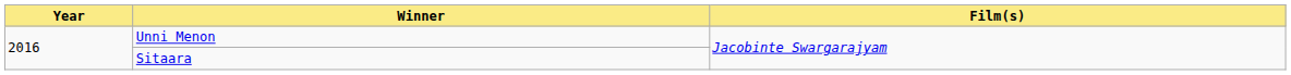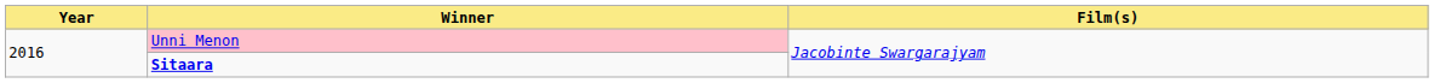Unni Menon | Winner: no background -> pink background
Sitaara | Winner: normal -> bold
